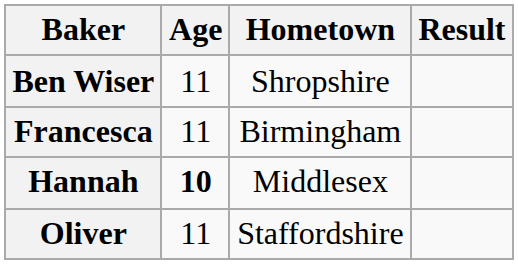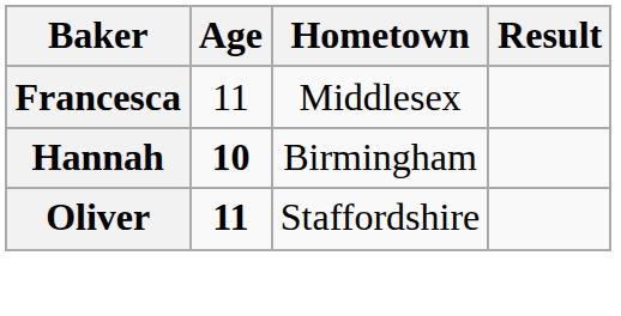- row: Ben Wiser | 11 | Shropshire
Francesca | Hometown: Birmingham -> Middlesex
Hannah | Hometown: Middlesex -> Birmingham
Oliver | Age: normal -> bold
